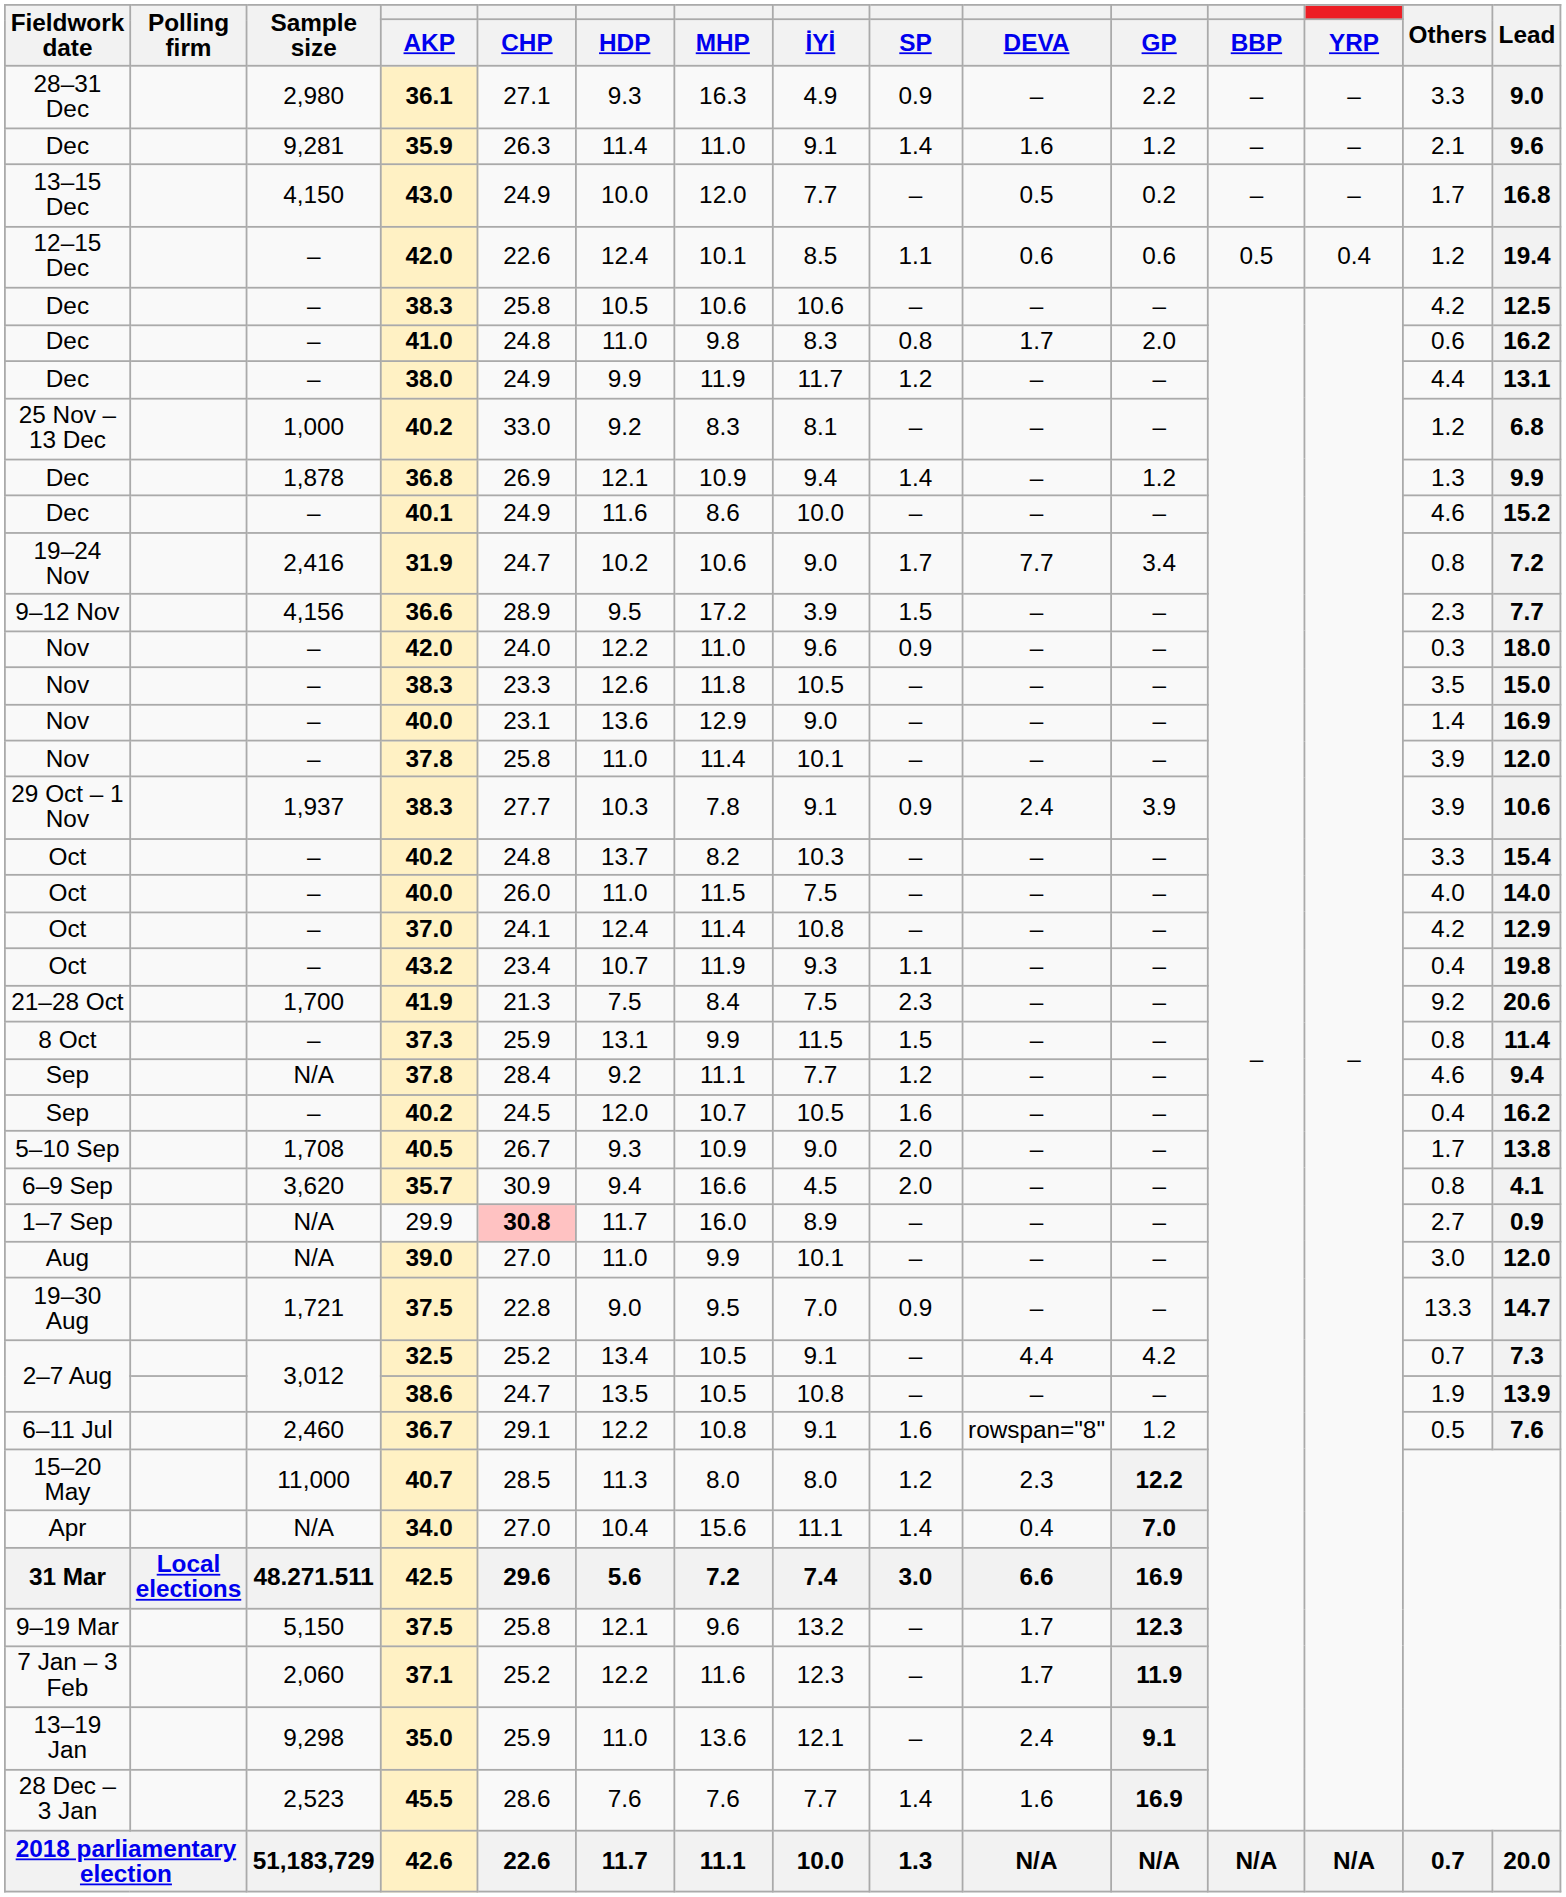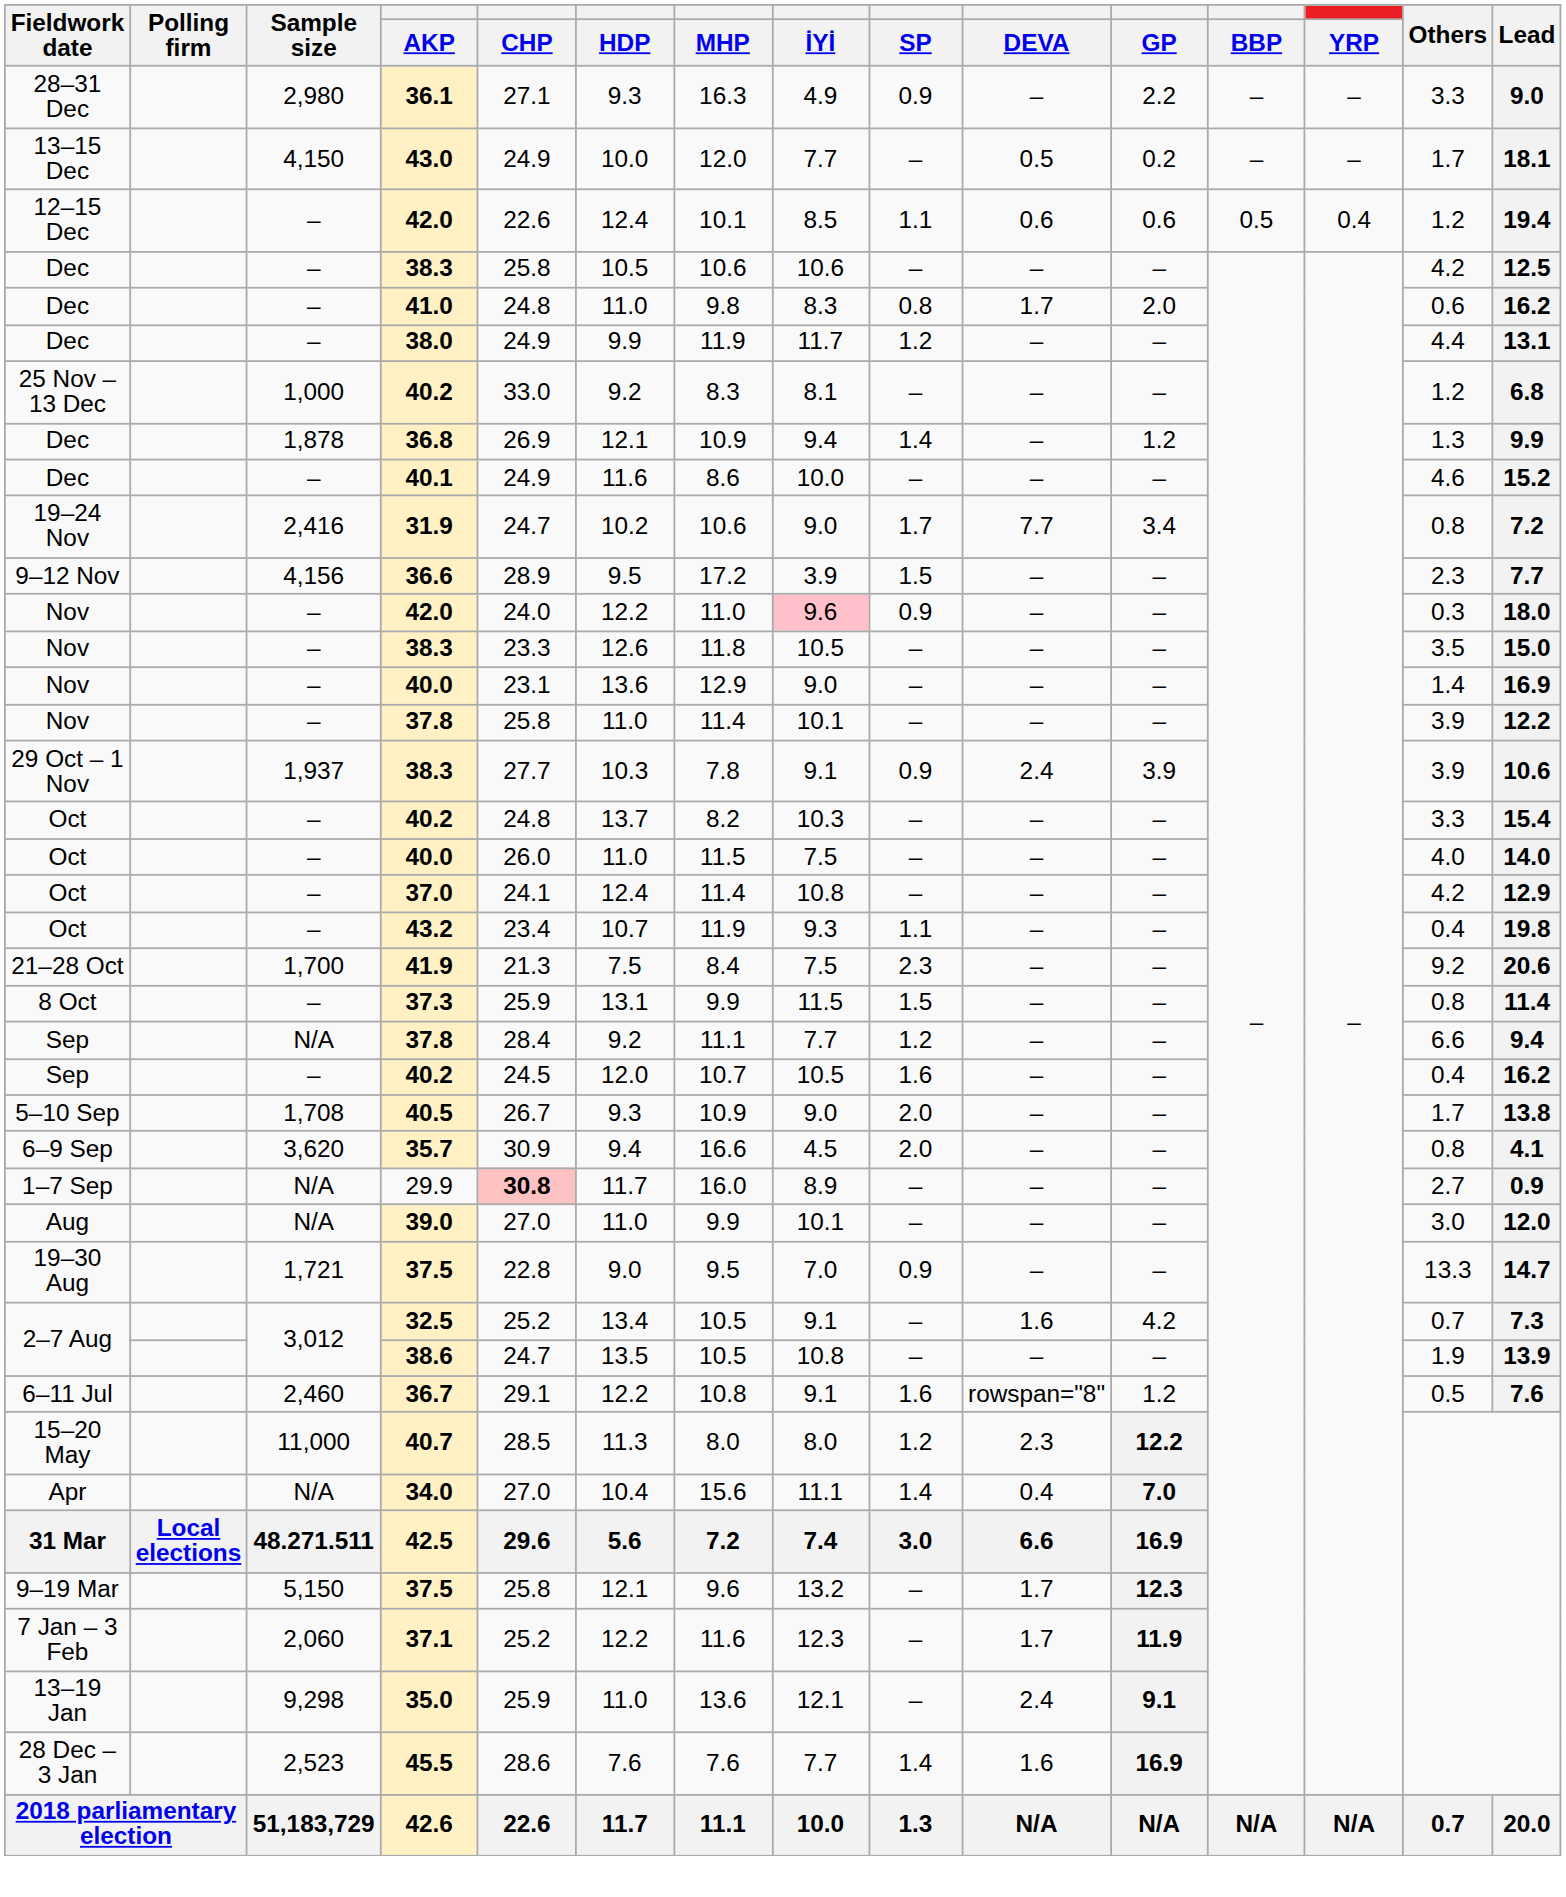- row: Dec | 9,281 | 35.9 | 26.3 | 11.4 | 11.0 | 9.1 | 1.4 | 1.6 | 1.2 | – | – | 2.1 | 9.6
43.0 | Lead: 16.8 -> 18.1
Nov / 42.0 | İYİ: no background -> pink background
Nov / 37.8 | Lead: 12.0 -> 12.2
Sep / 37.8 | Others: 4.6 -> 6.6
32.5 | DEVA: 4.4 -> 1.6
